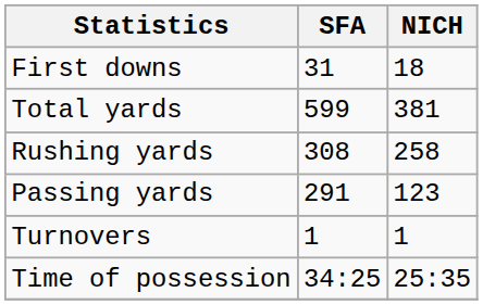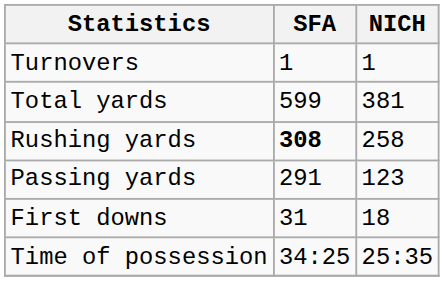rows swapped: First downs <-> Turnovers
Rushing yards | SFA: normal -> bold
